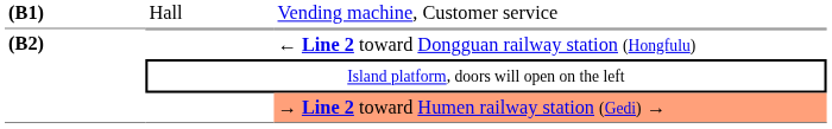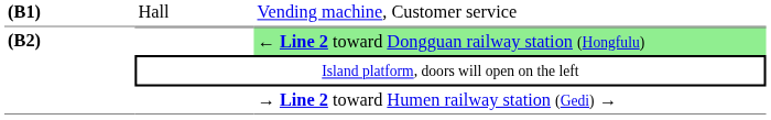← Line 2 toward Dongguan railway station (Hongfulu) | column 3: no background -> lightgreen background
→ Line 2 toward Humen railway station (Gedi) → | column 3: lightsalmon background -> no background
